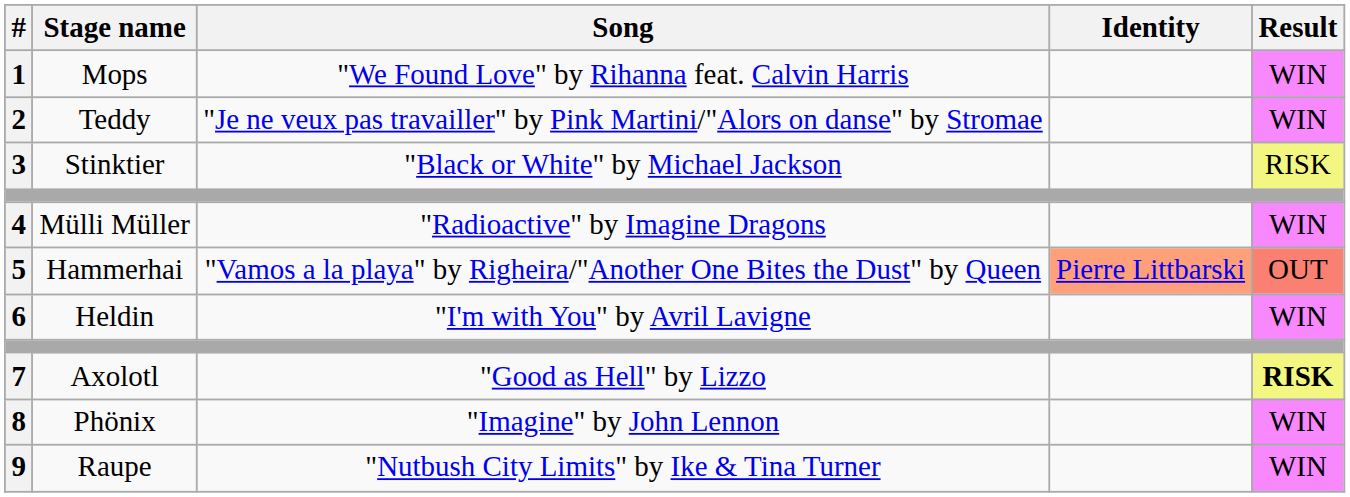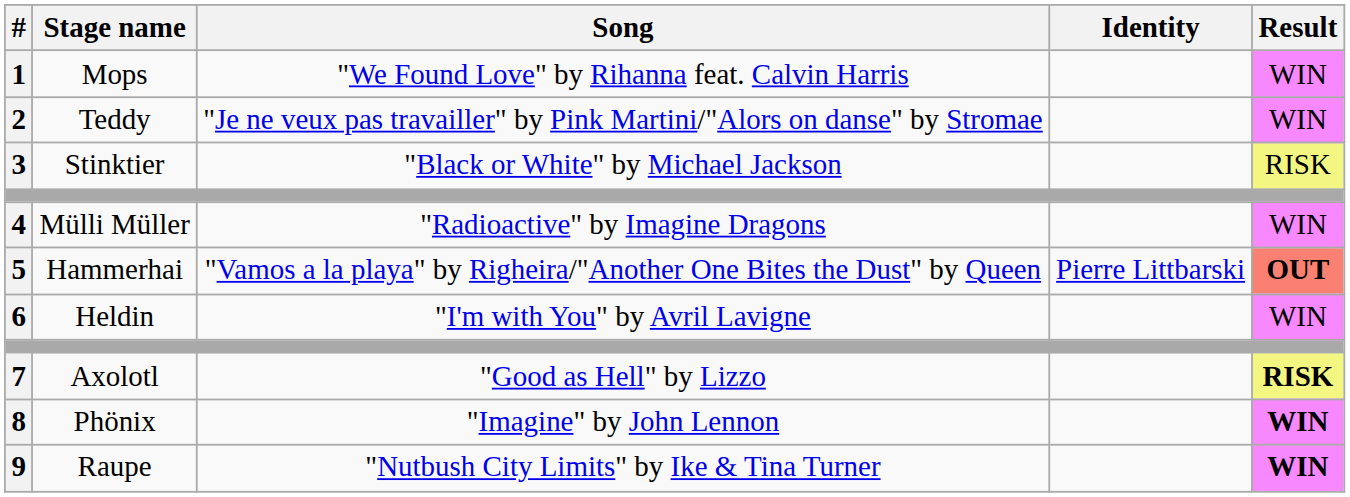Hammerhai | Identity: lightsalmon background -> no background
Hammerhai | Result: normal -> bold
Phönix | Result: normal -> bold
Raupe | Result: normal -> bold
